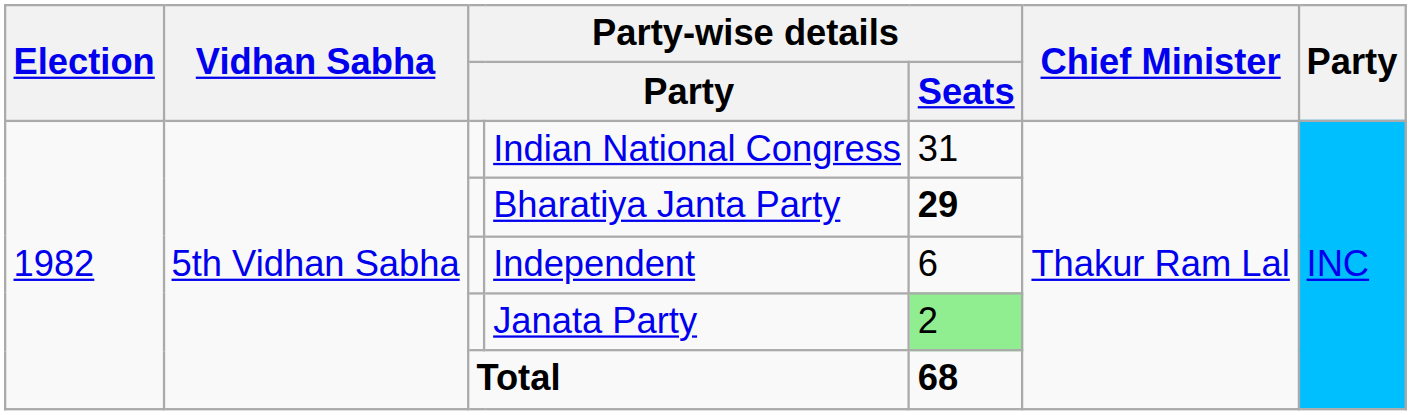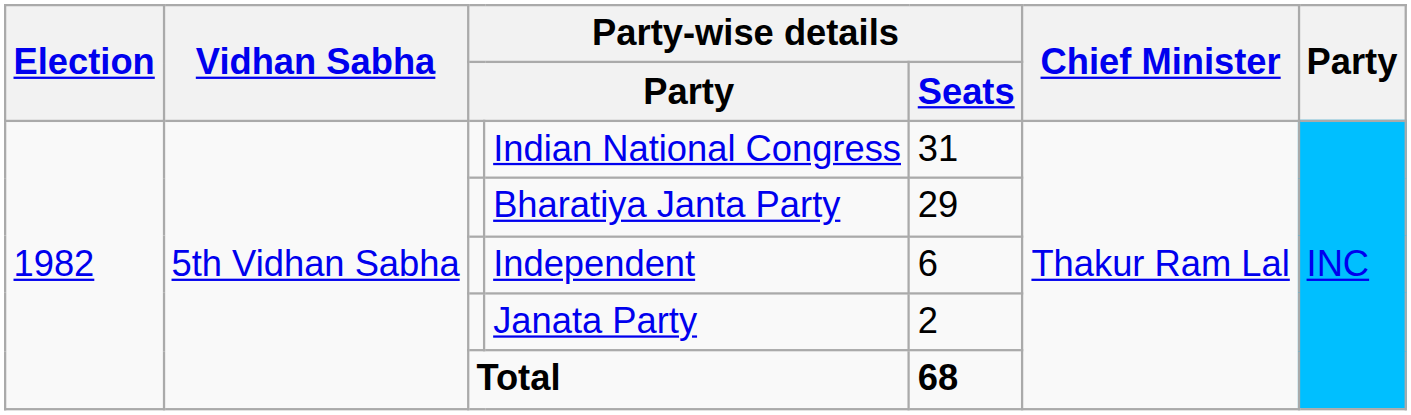Bharatiya Janta Party | Party-wise details / Seats: bold -> normal
Janata Party | Party-wise details / Seats: lightgreen background -> no background
